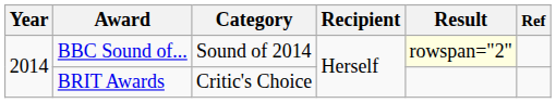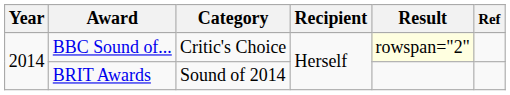BBC Sound of... | Category: Sound of 2014 -> Critic's Choice
BRIT Awards | Category: Critic's Choice -> Sound of 2014
